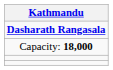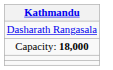row 2 | column 1: bold -> normal
